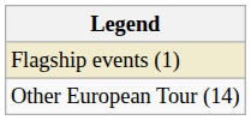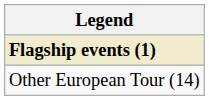row 2 | column 1: normal -> bold
